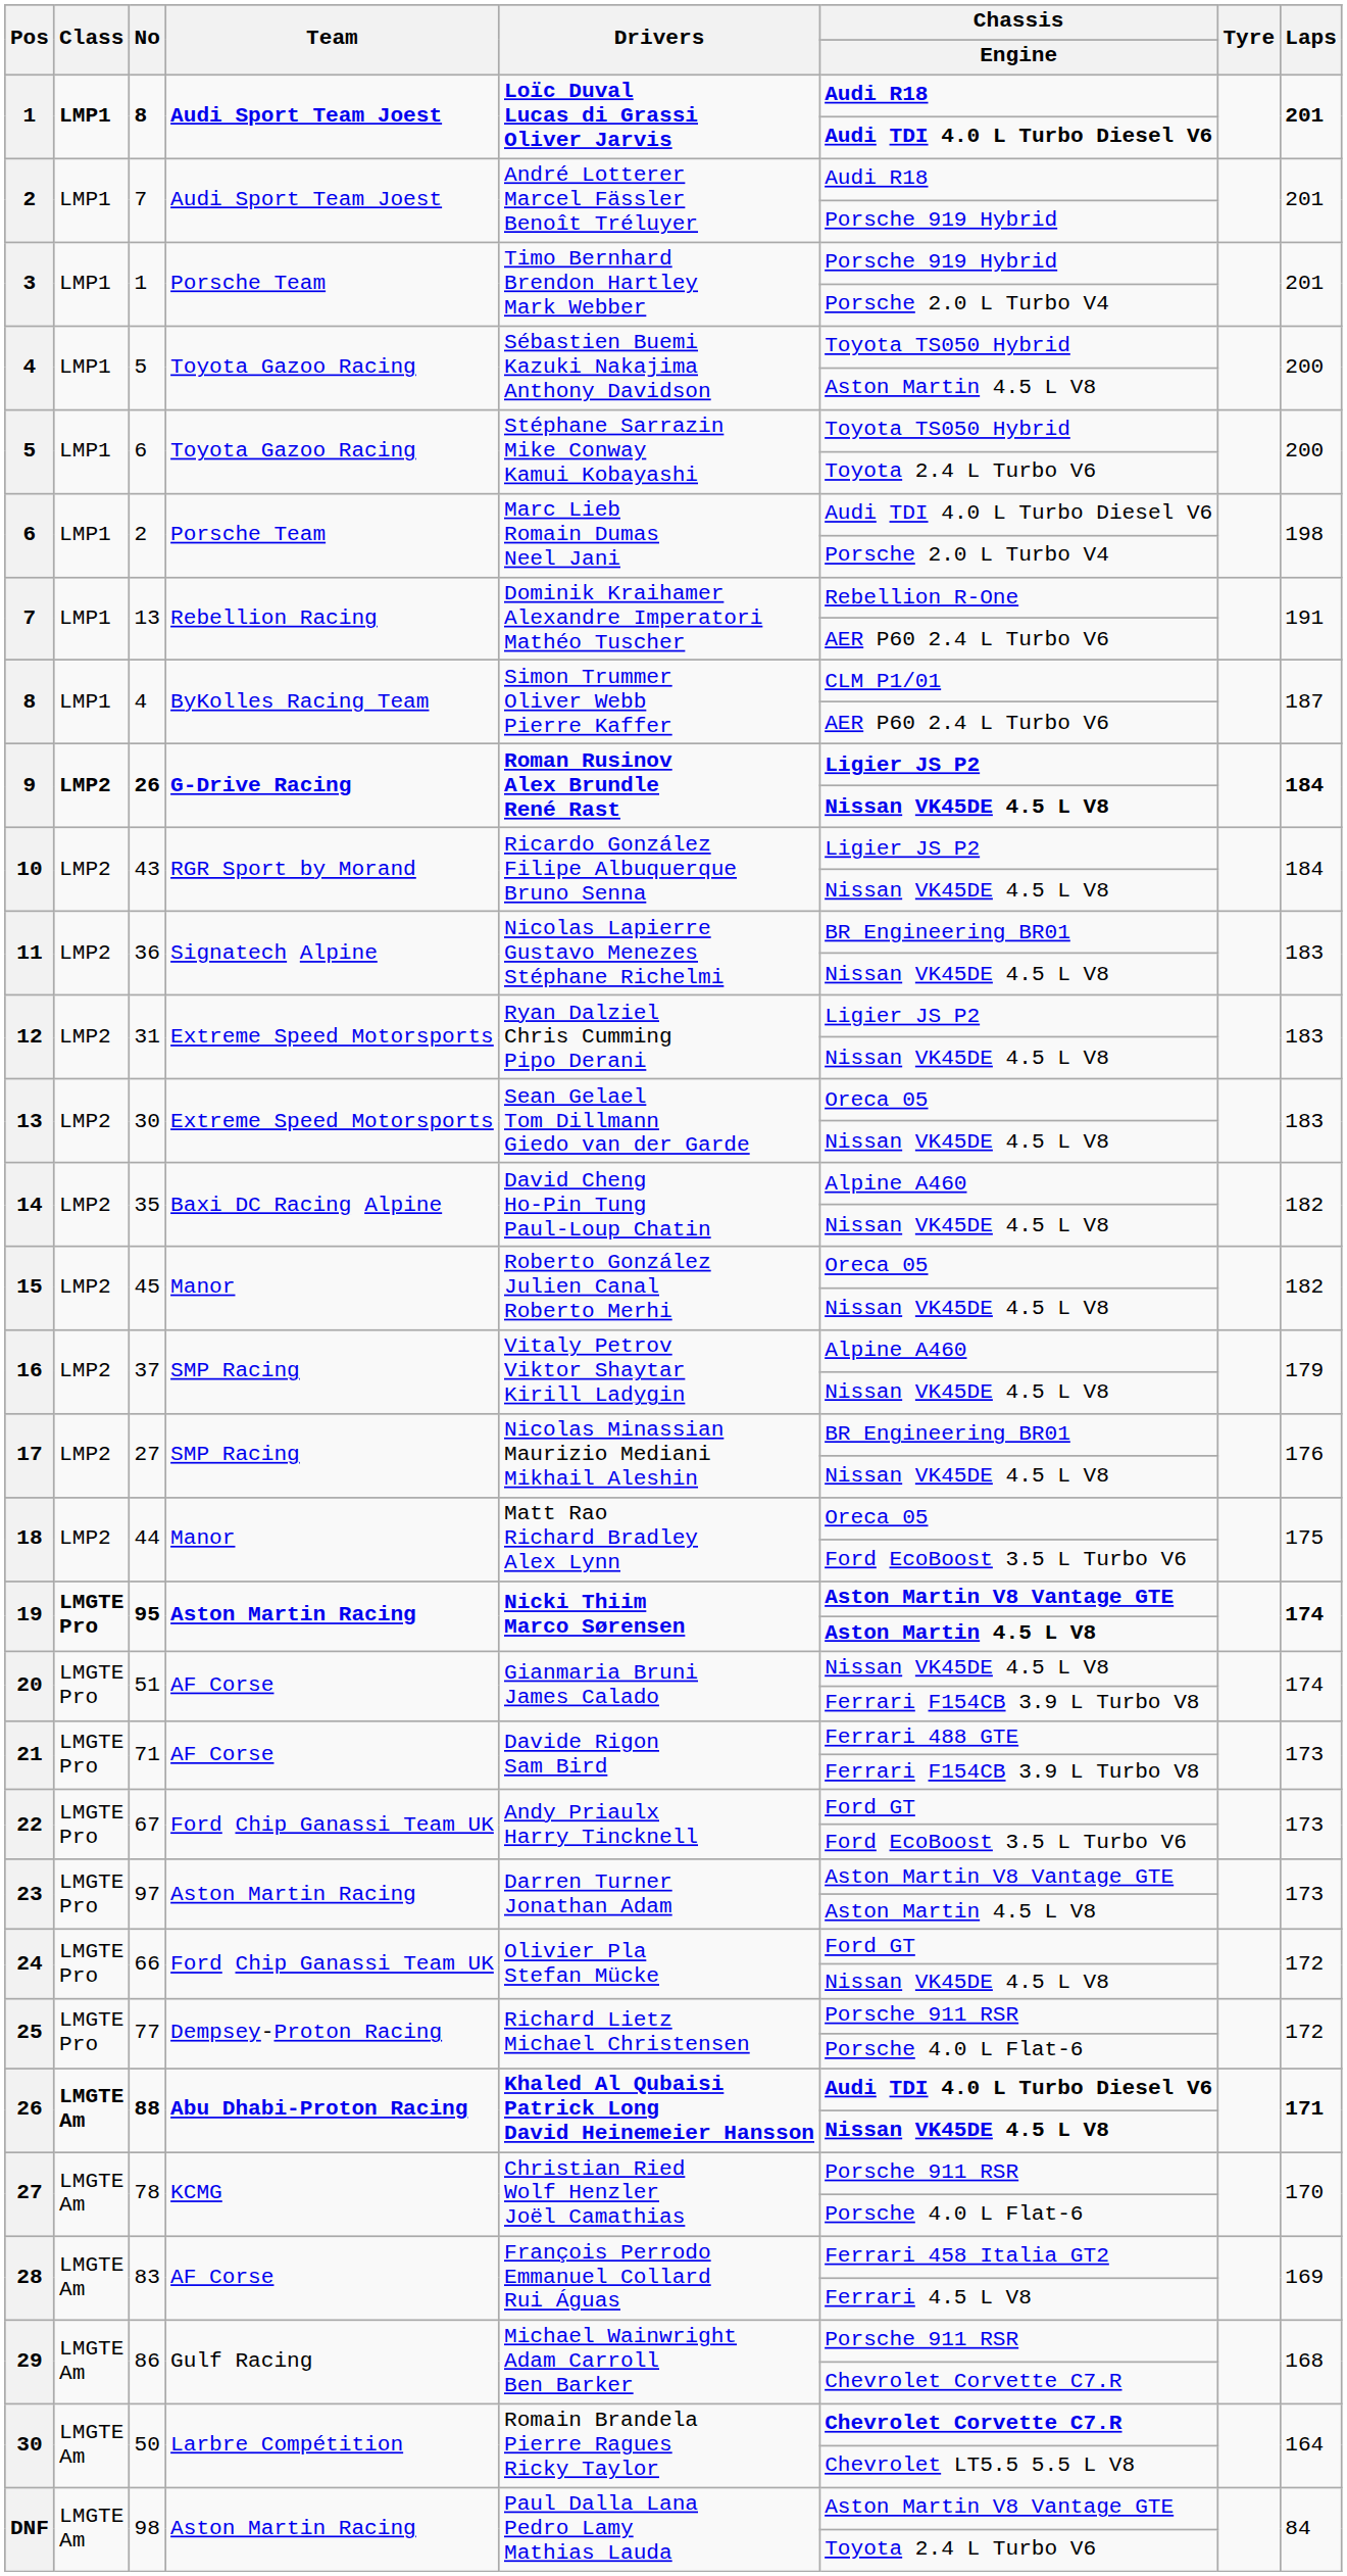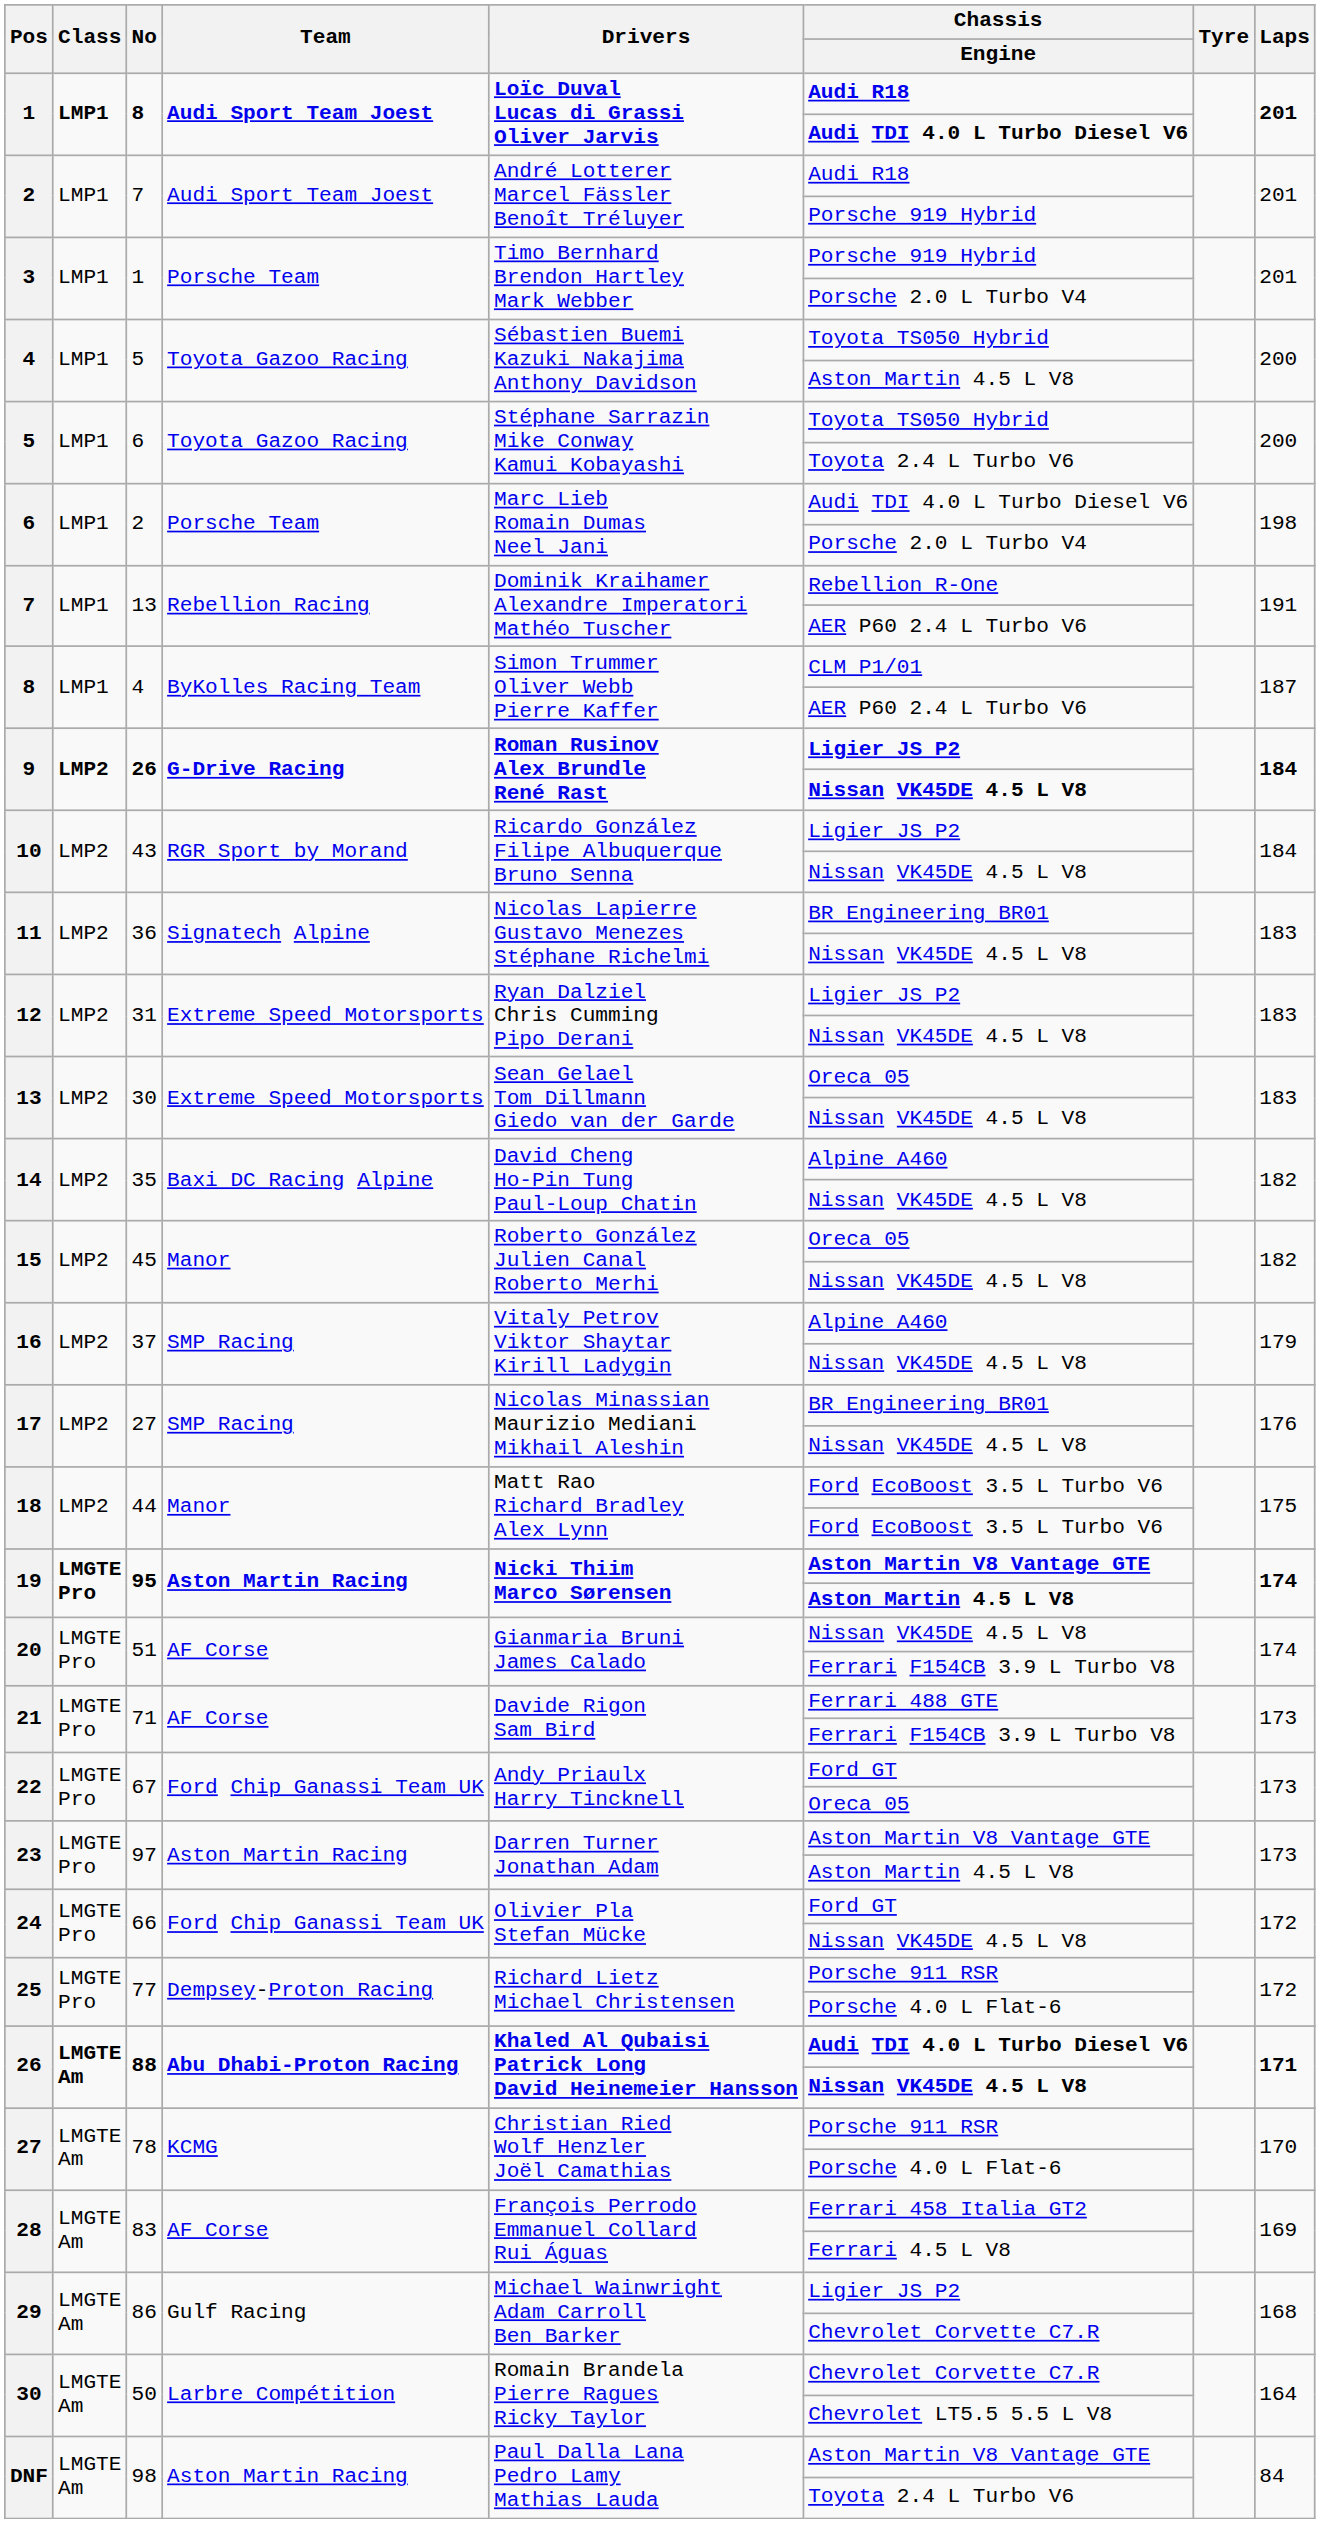row 37 | Chassis / Engine: Oreca 05 -> Ford EcoBoost 3.5 L Turbo V6
row 46 | Chassis / Engine: Ford EcoBoost 3.5 L Turbo V6 -> Oreca 05
row 59 | Chassis / Engine: Porsche 911 RSR -> Ligier JS P2
row 61 | Chassis / Engine: bold -> normal
